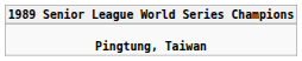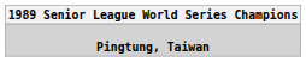row 2 | column 1: no background -> lightgrey background
